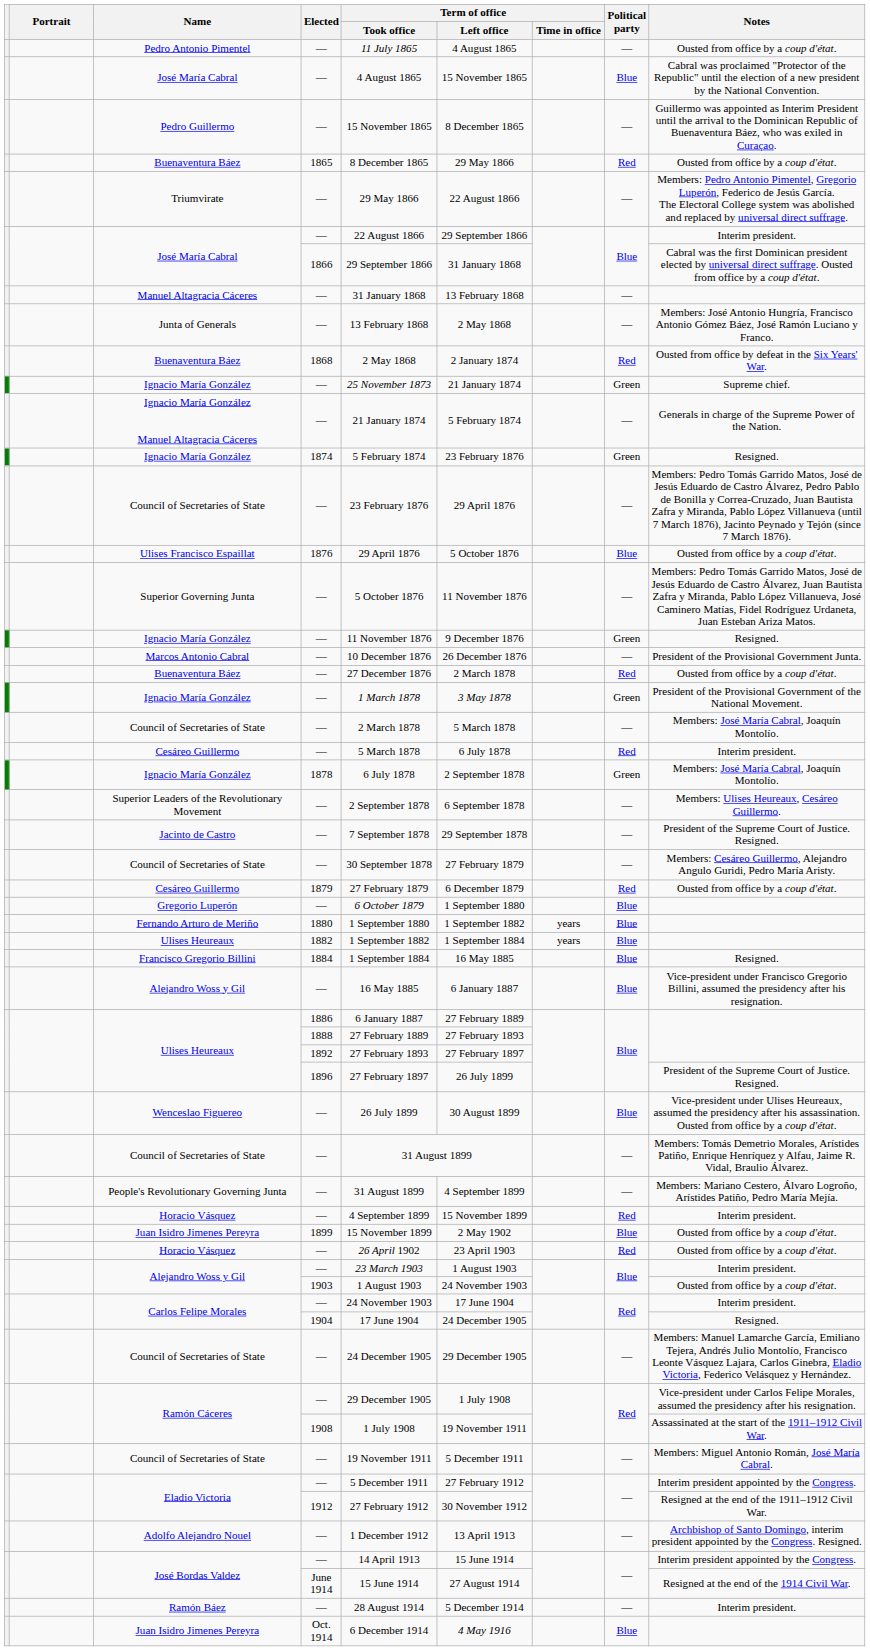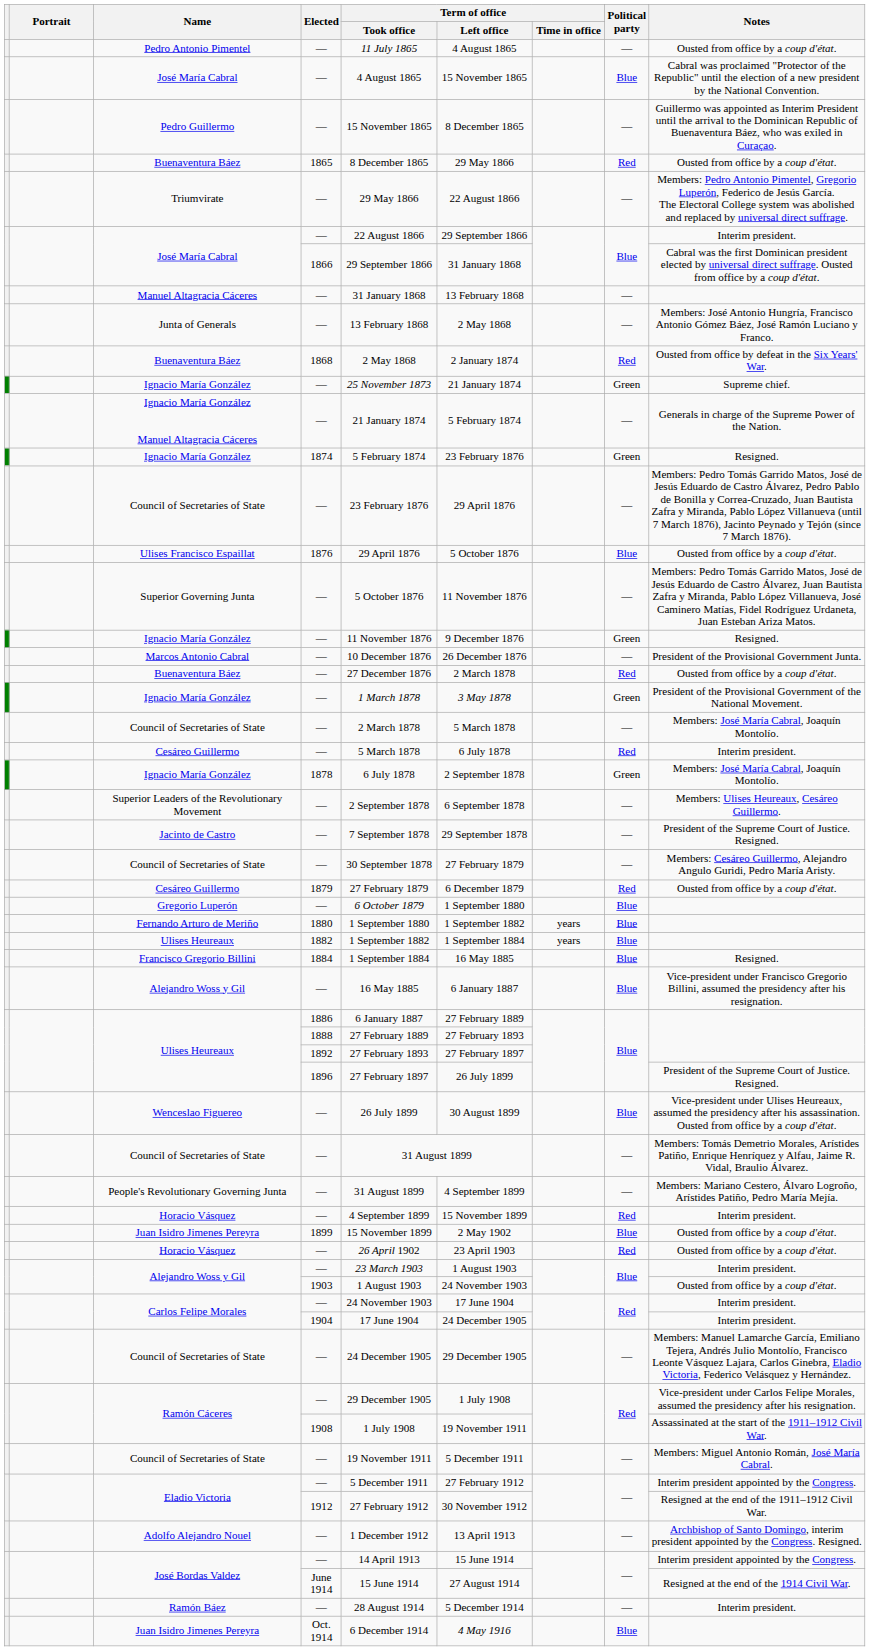Carlos Felipe Morales / 1904 | Notes: Resigned. -> Interim president.
